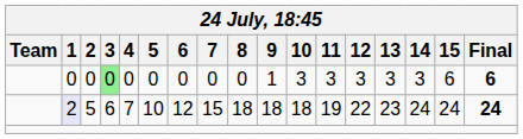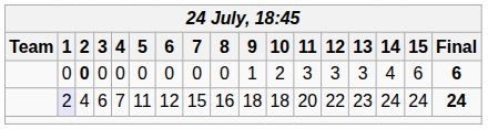row 3 | 2: normal -> bold
row 3 | 3: lightgreen background -> no background
row 3 | 10: 3 -> 2
row 3 | 14: 3 -> 4
row 4 | 2: 5 -> 4
row 4 | 5: 10 -> 11
row 4 | 8: 18 -> 16
row 4 | 11: 19 -> 20
